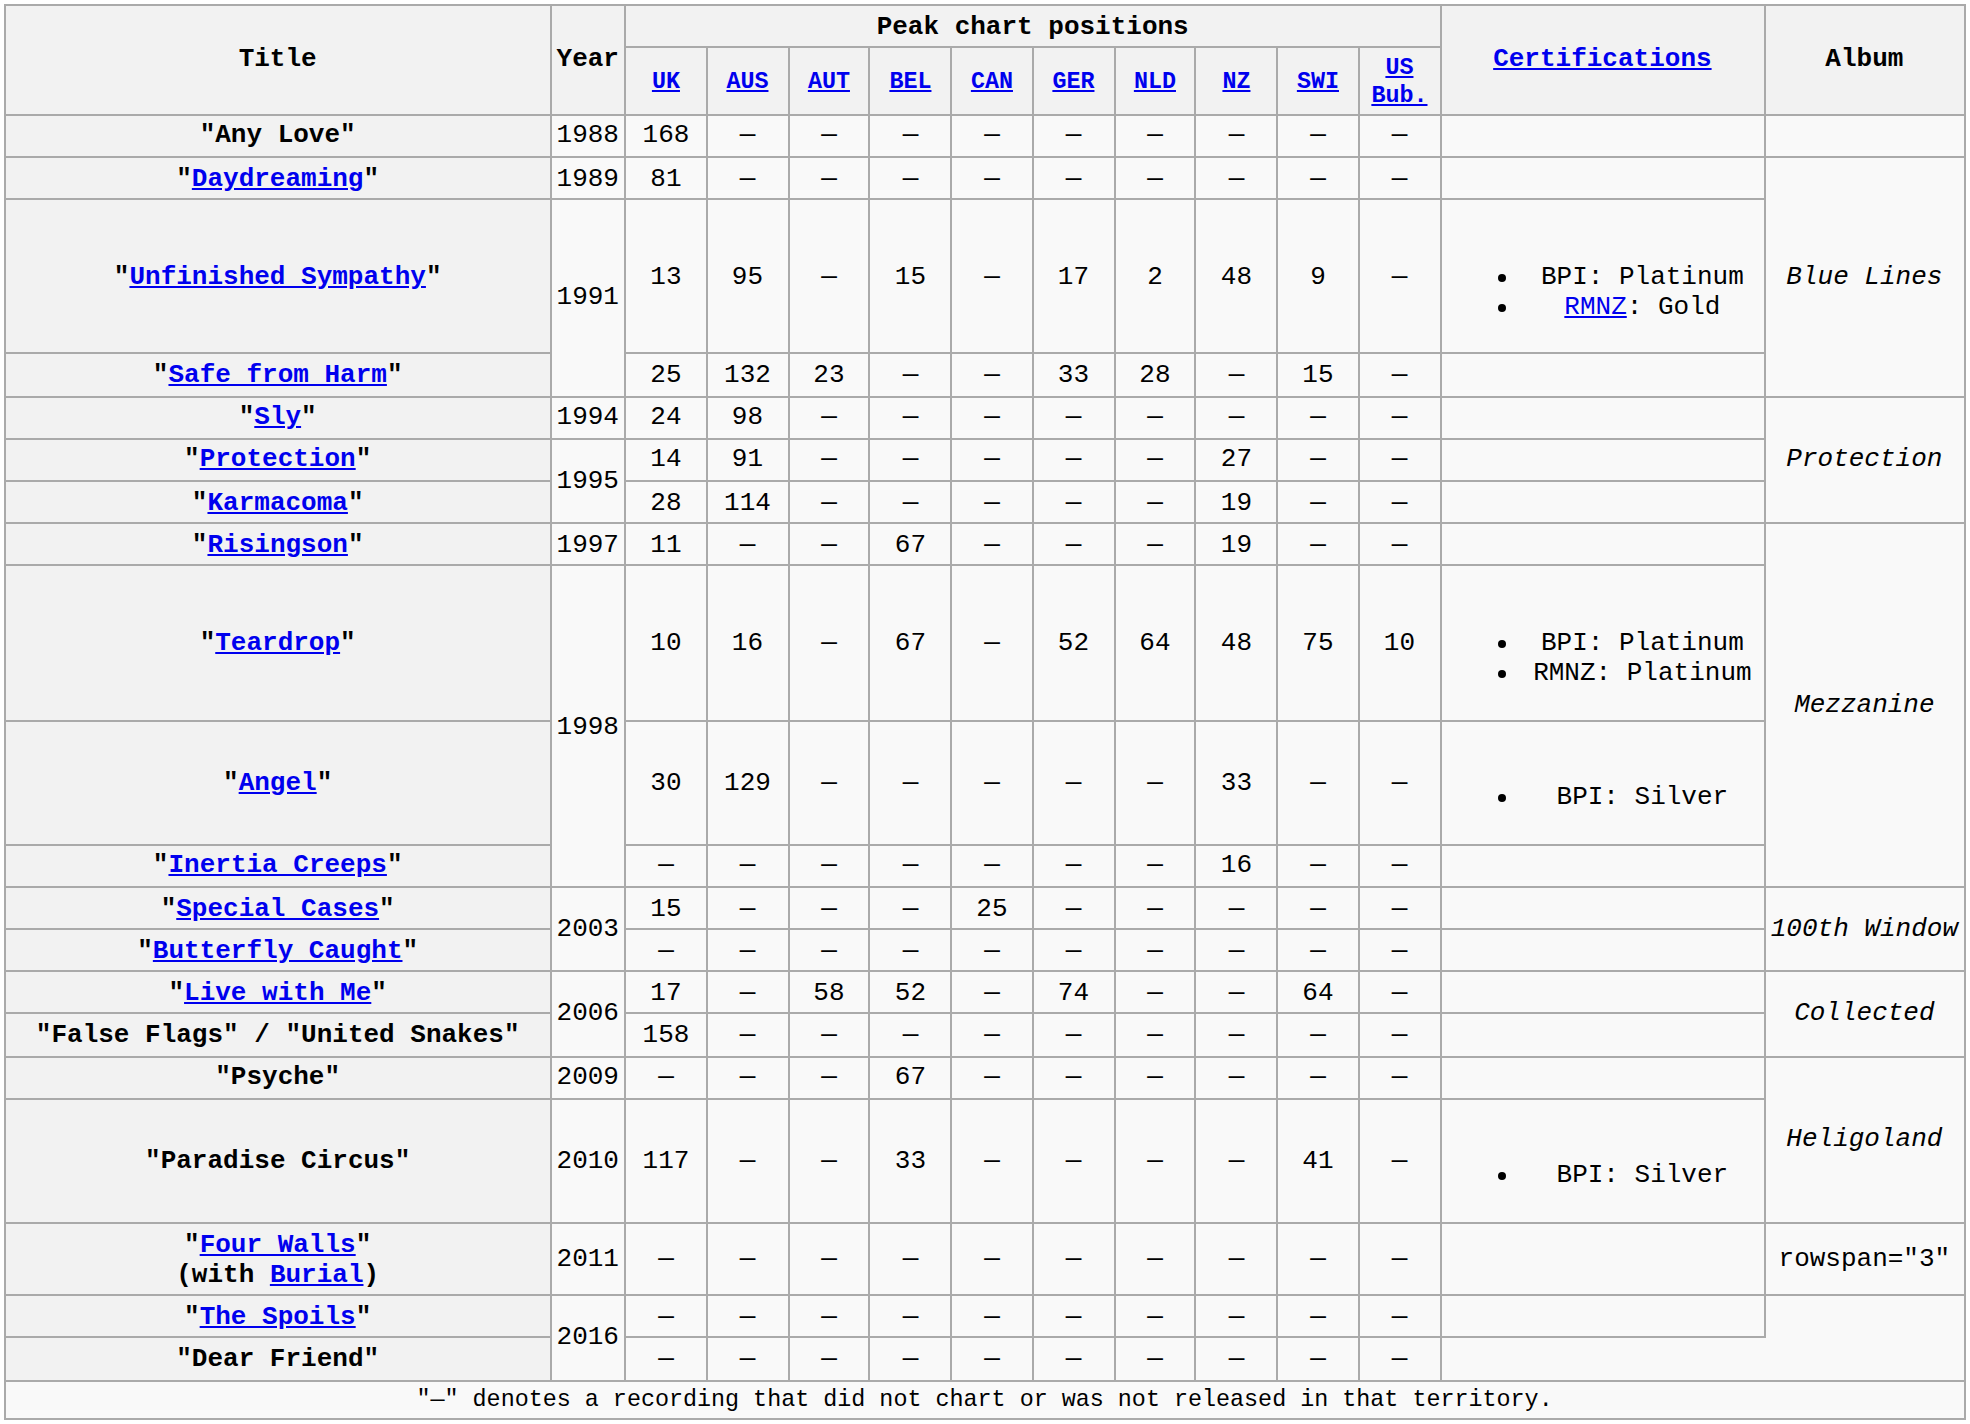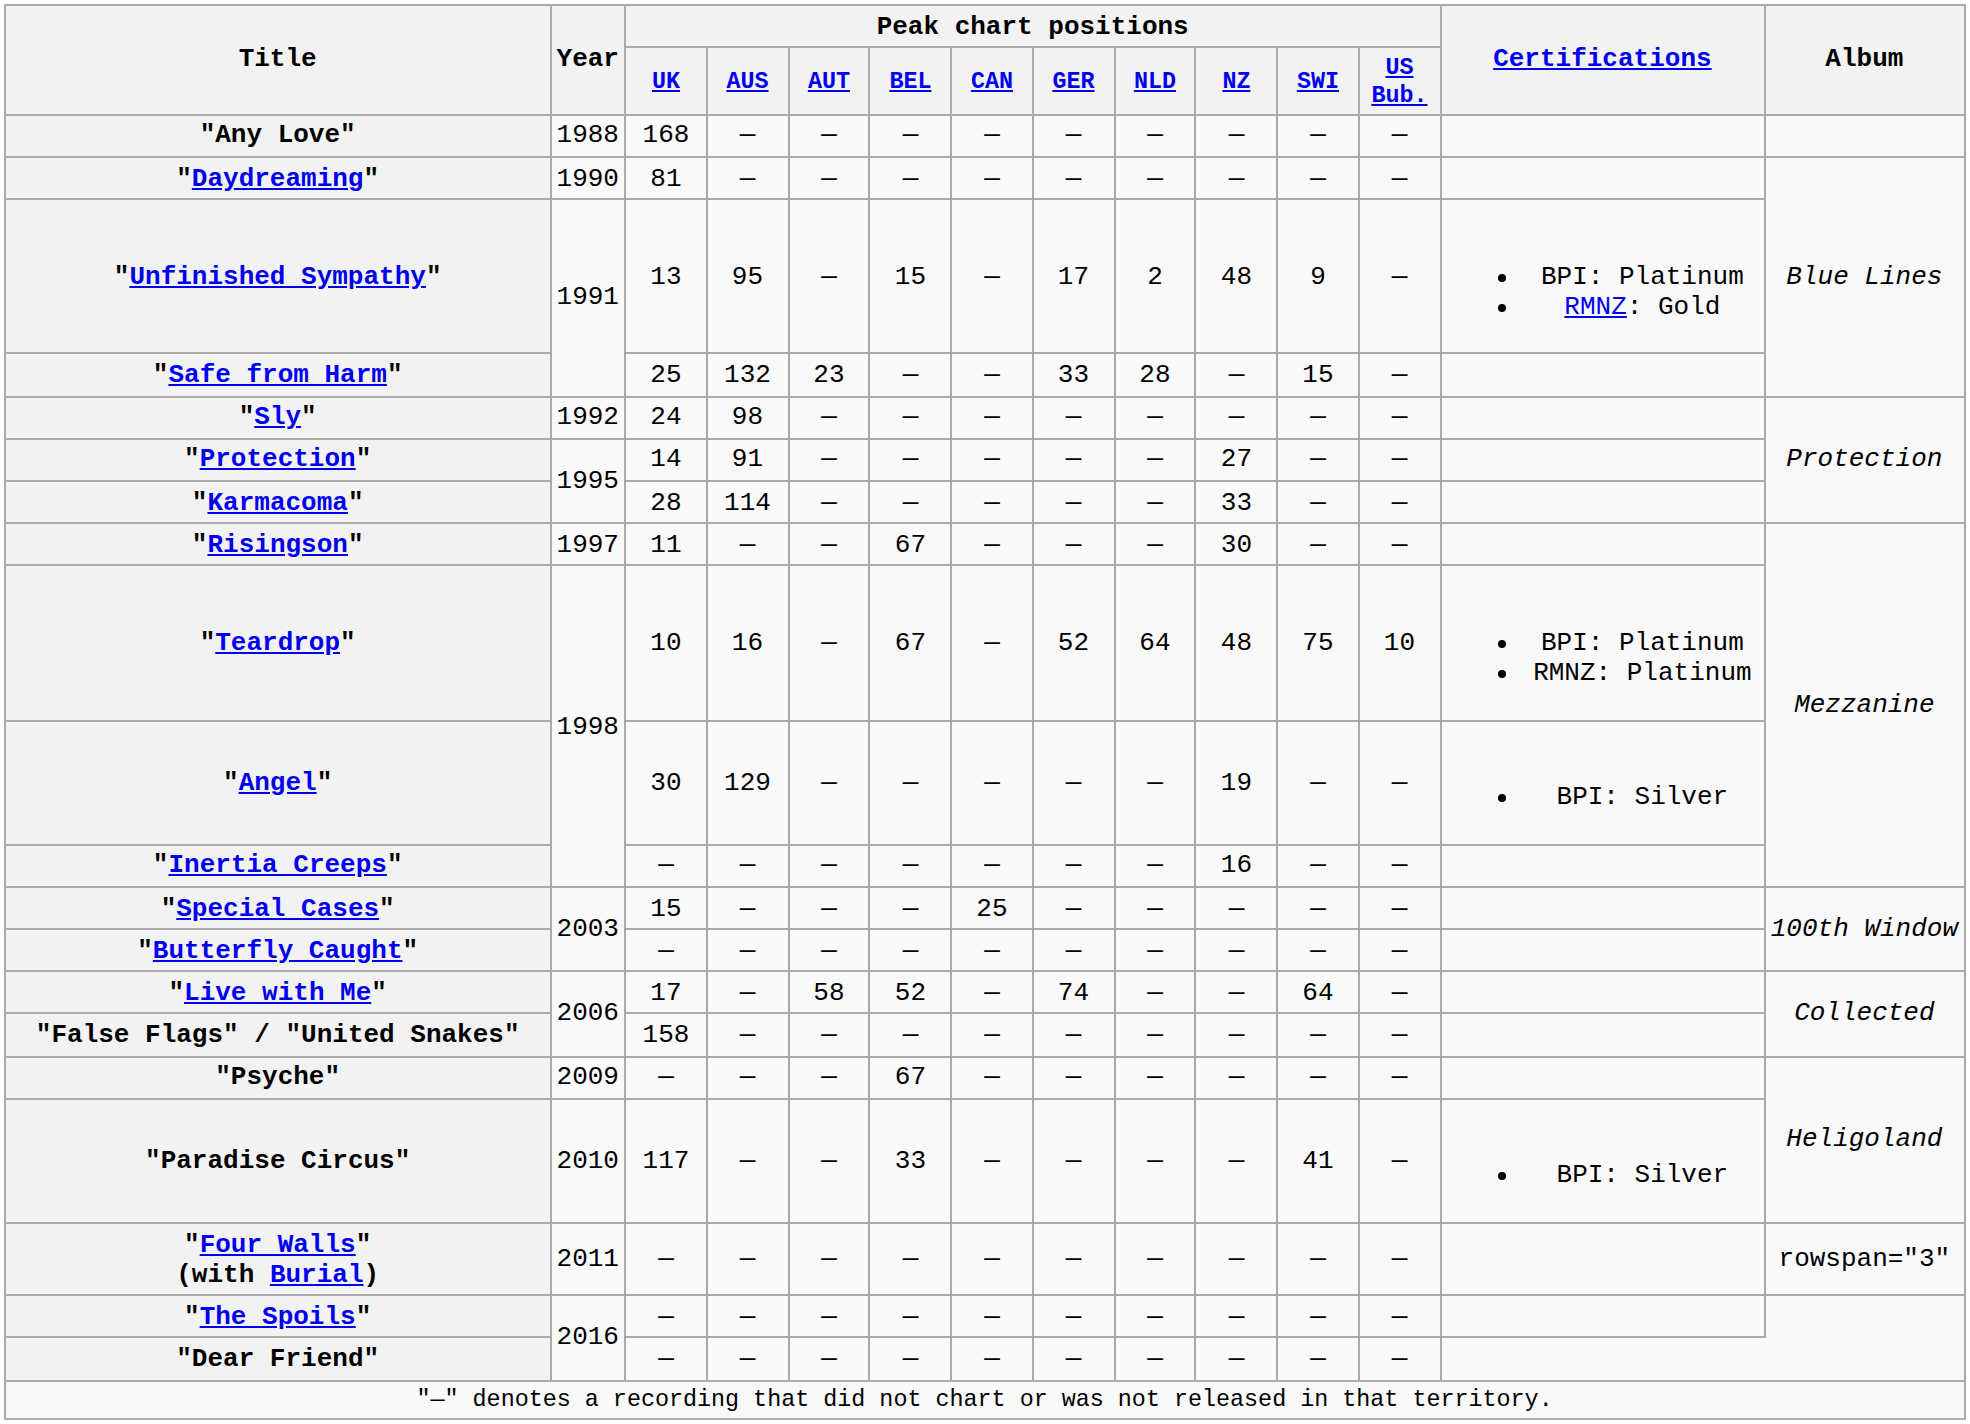"Daydreaming" | Year: 1989 -> 1990
"Sly" | Year: 1994 -> 1992
"Karmacoma" | Peak chart positions / NZ: 19 -> 33
"Risingson" | Peak chart positions / NZ: 19 -> 30
"Angel" | Peak chart positions / NZ: 33 -> 19
